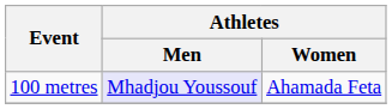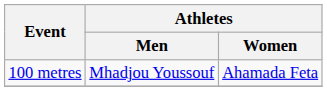100 metres | Athletes / Men: lavender background -> no background
